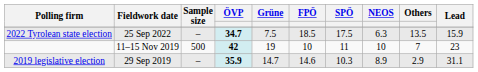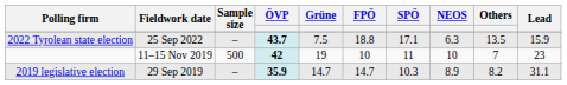2022 Tyrolean state election | ÖVP: 34.7 -> 43.7
2022 Tyrolean state election | FPÖ: 18.5 -> 18.8
2022 Tyrolean state election | SPÖ: 17.5 -> 17.1
2019 legislative election | FPÖ: 14.6 -> 14.7
2019 legislative election | Others: 2.9 -> 8.2
